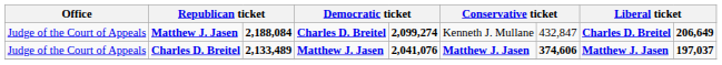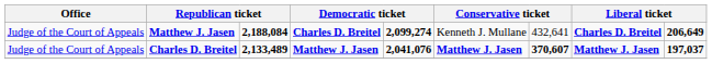row 2 | column 7: 432,847 -> 432,641
row 3 | column 7: 374,606 -> 370,607
